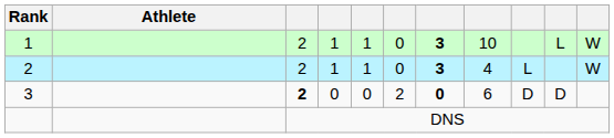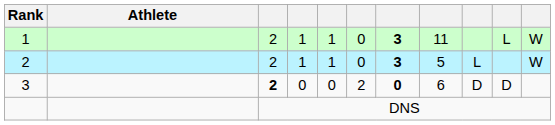row 2 | column 8: 10 -> 11
row 3 | column 8: 4 -> 5
